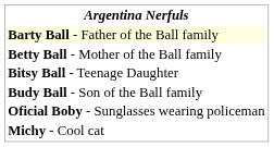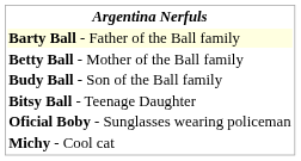row 4 | column 1: Bitsy Ball - Teenage Daughter -> Budy Ball - Son of the Ball family
row 5 | column 1: Budy Ball - Son of the Ball family -> Bitsy Ball - Teenage Daughter
